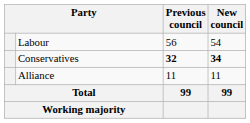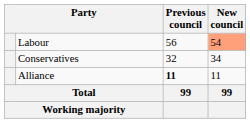Labour | New council: no background -> lightsalmon background
Conservatives | Previous council: bold -> normal
Conservatives | New council: bold -> normal
Alliance | Previous council: normal -> bold
